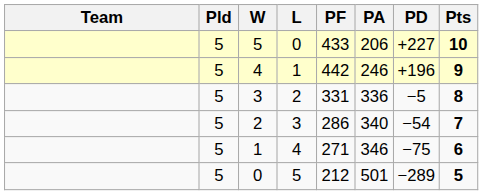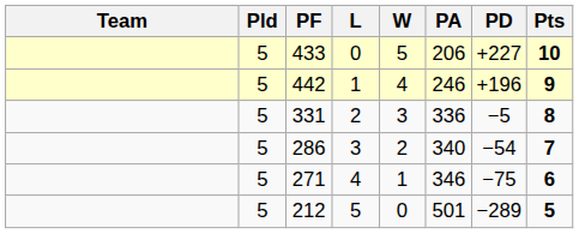columns swapped: W <-> PF
